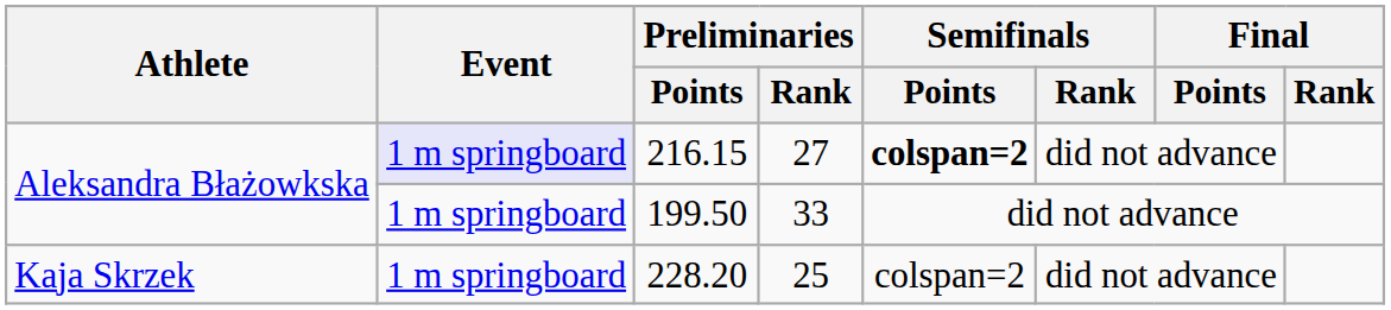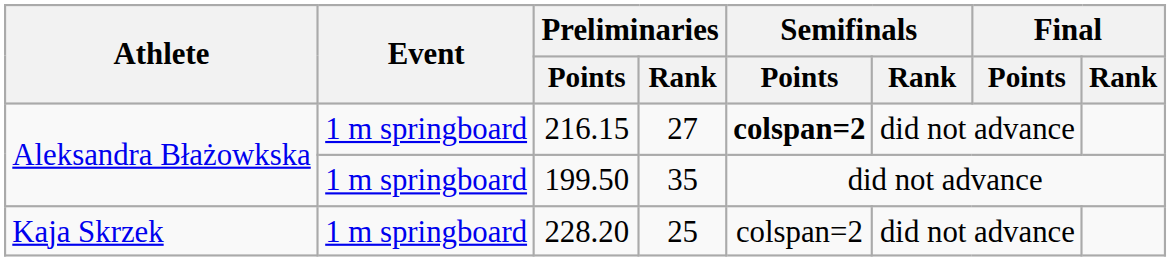216.15 | Event: lavender background -> no background
199.50 | Preliminaries / Rank: 33 -> 35
